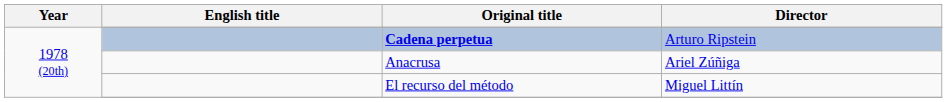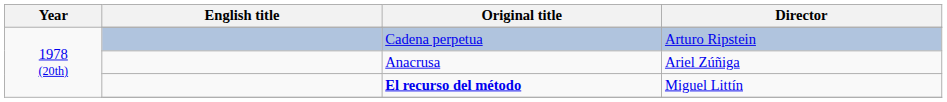Cadena perpetua | Original title: bold -> normal
El recurso del método | Original title: normal -> bold
